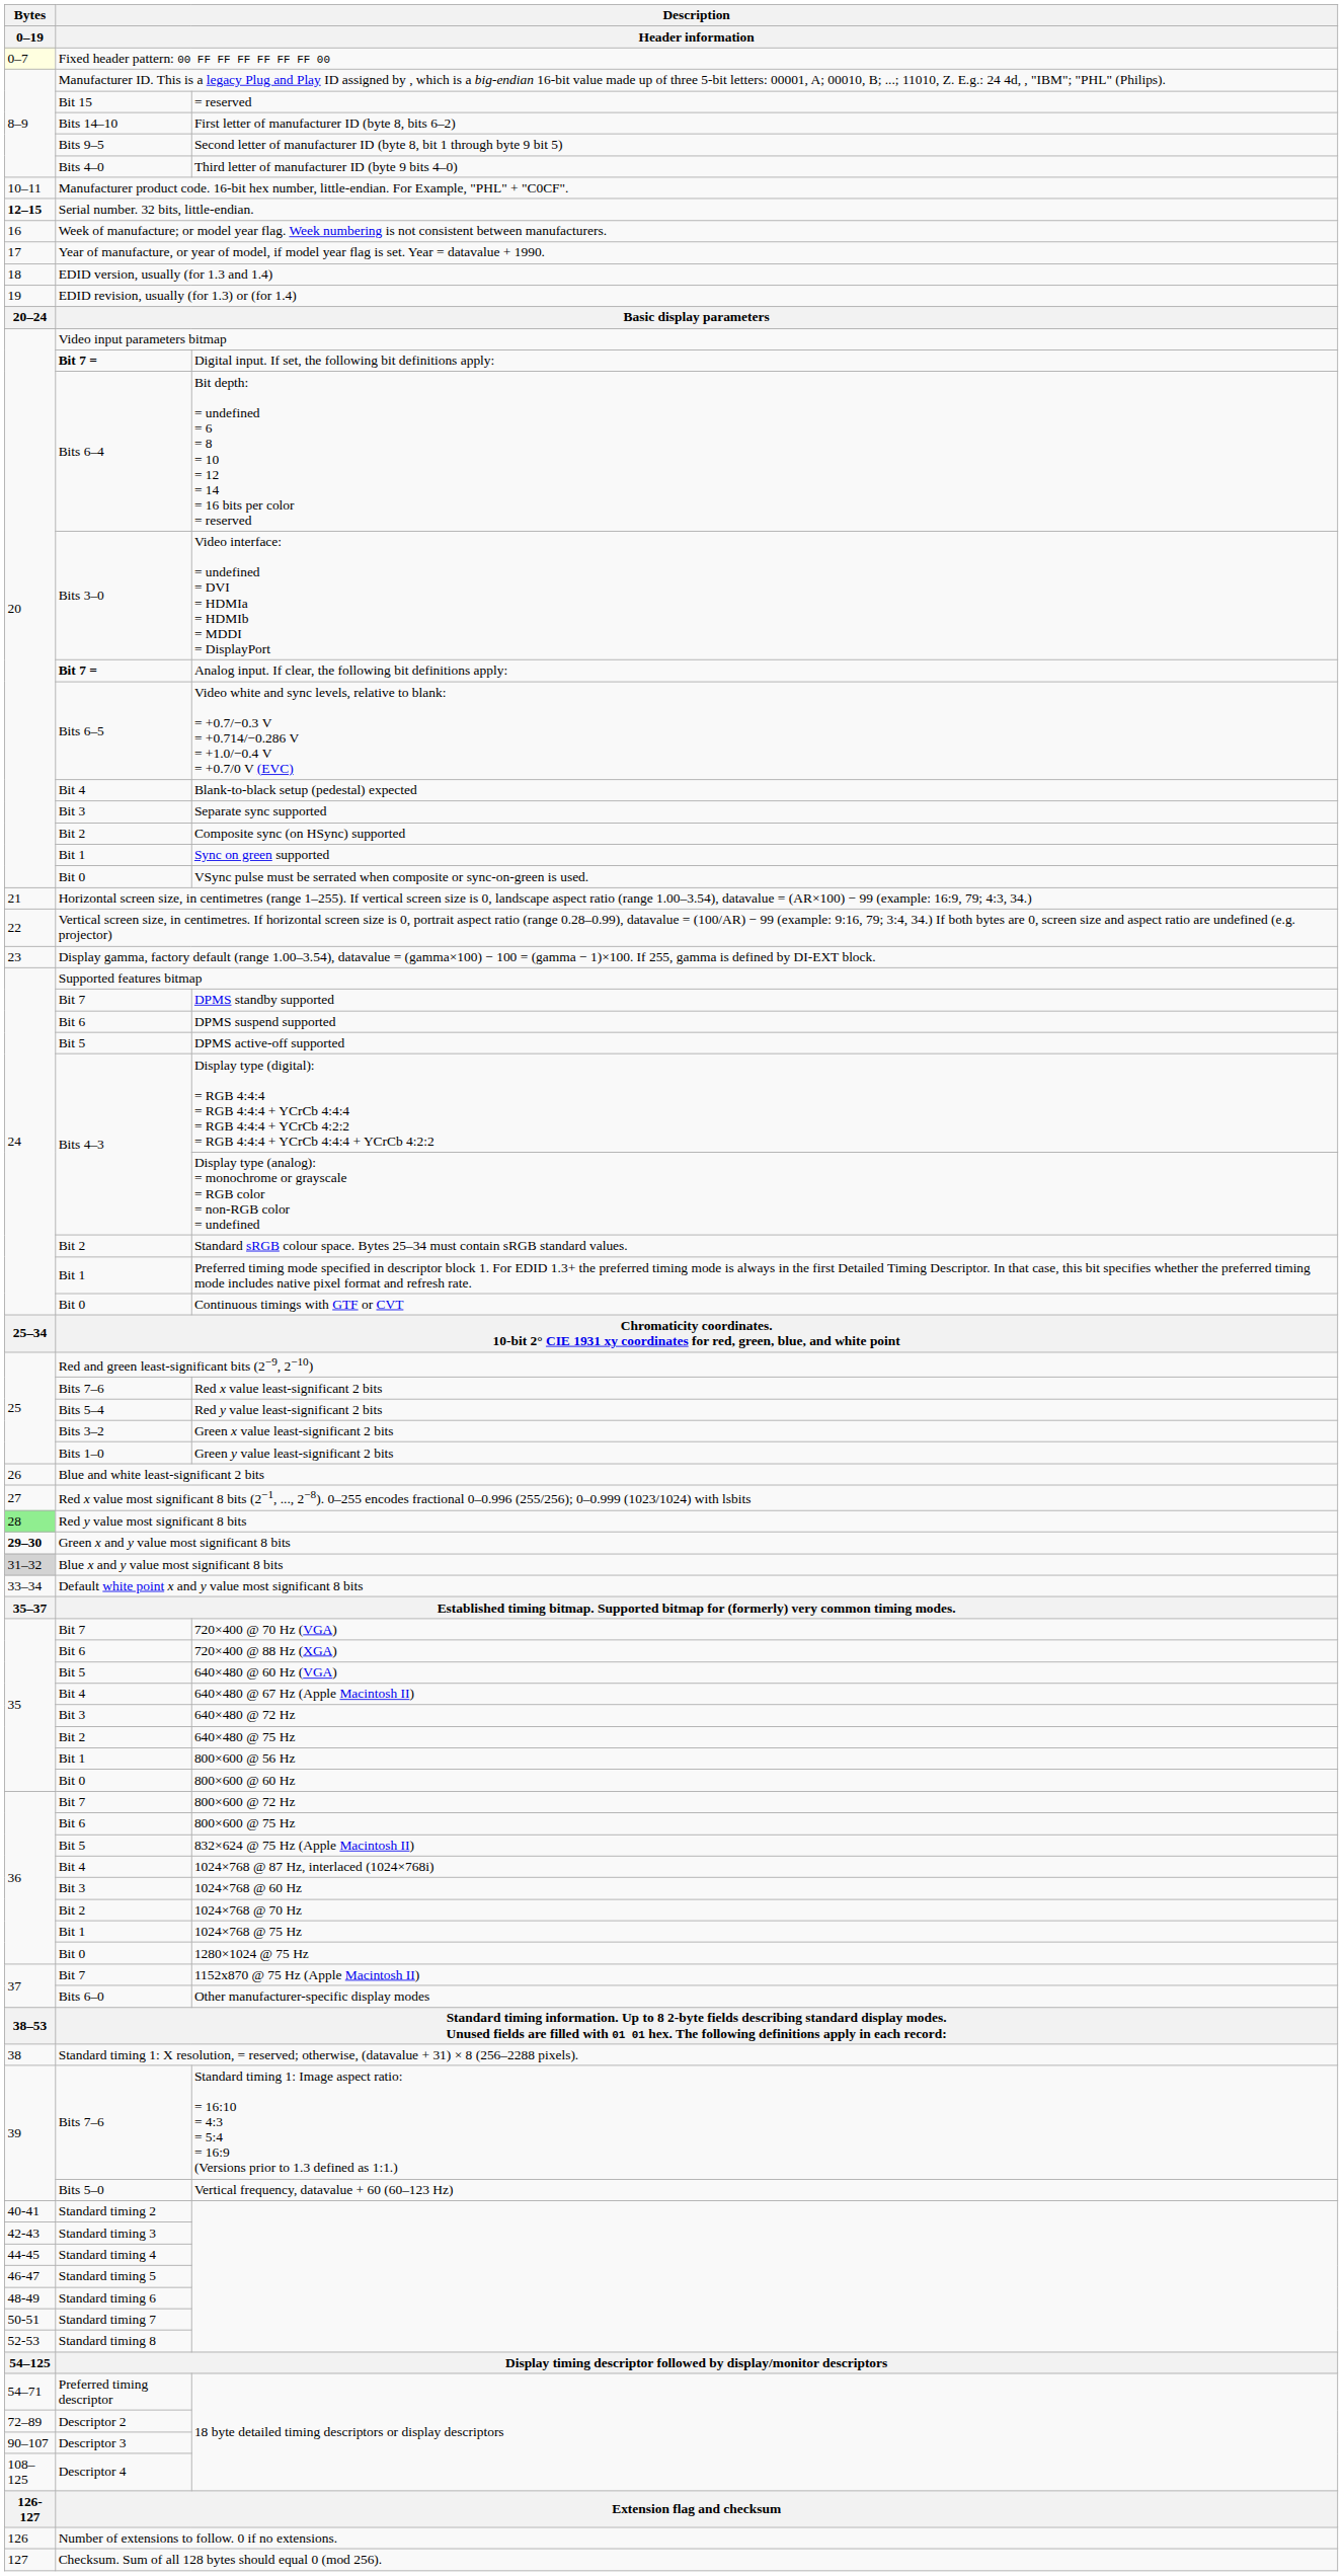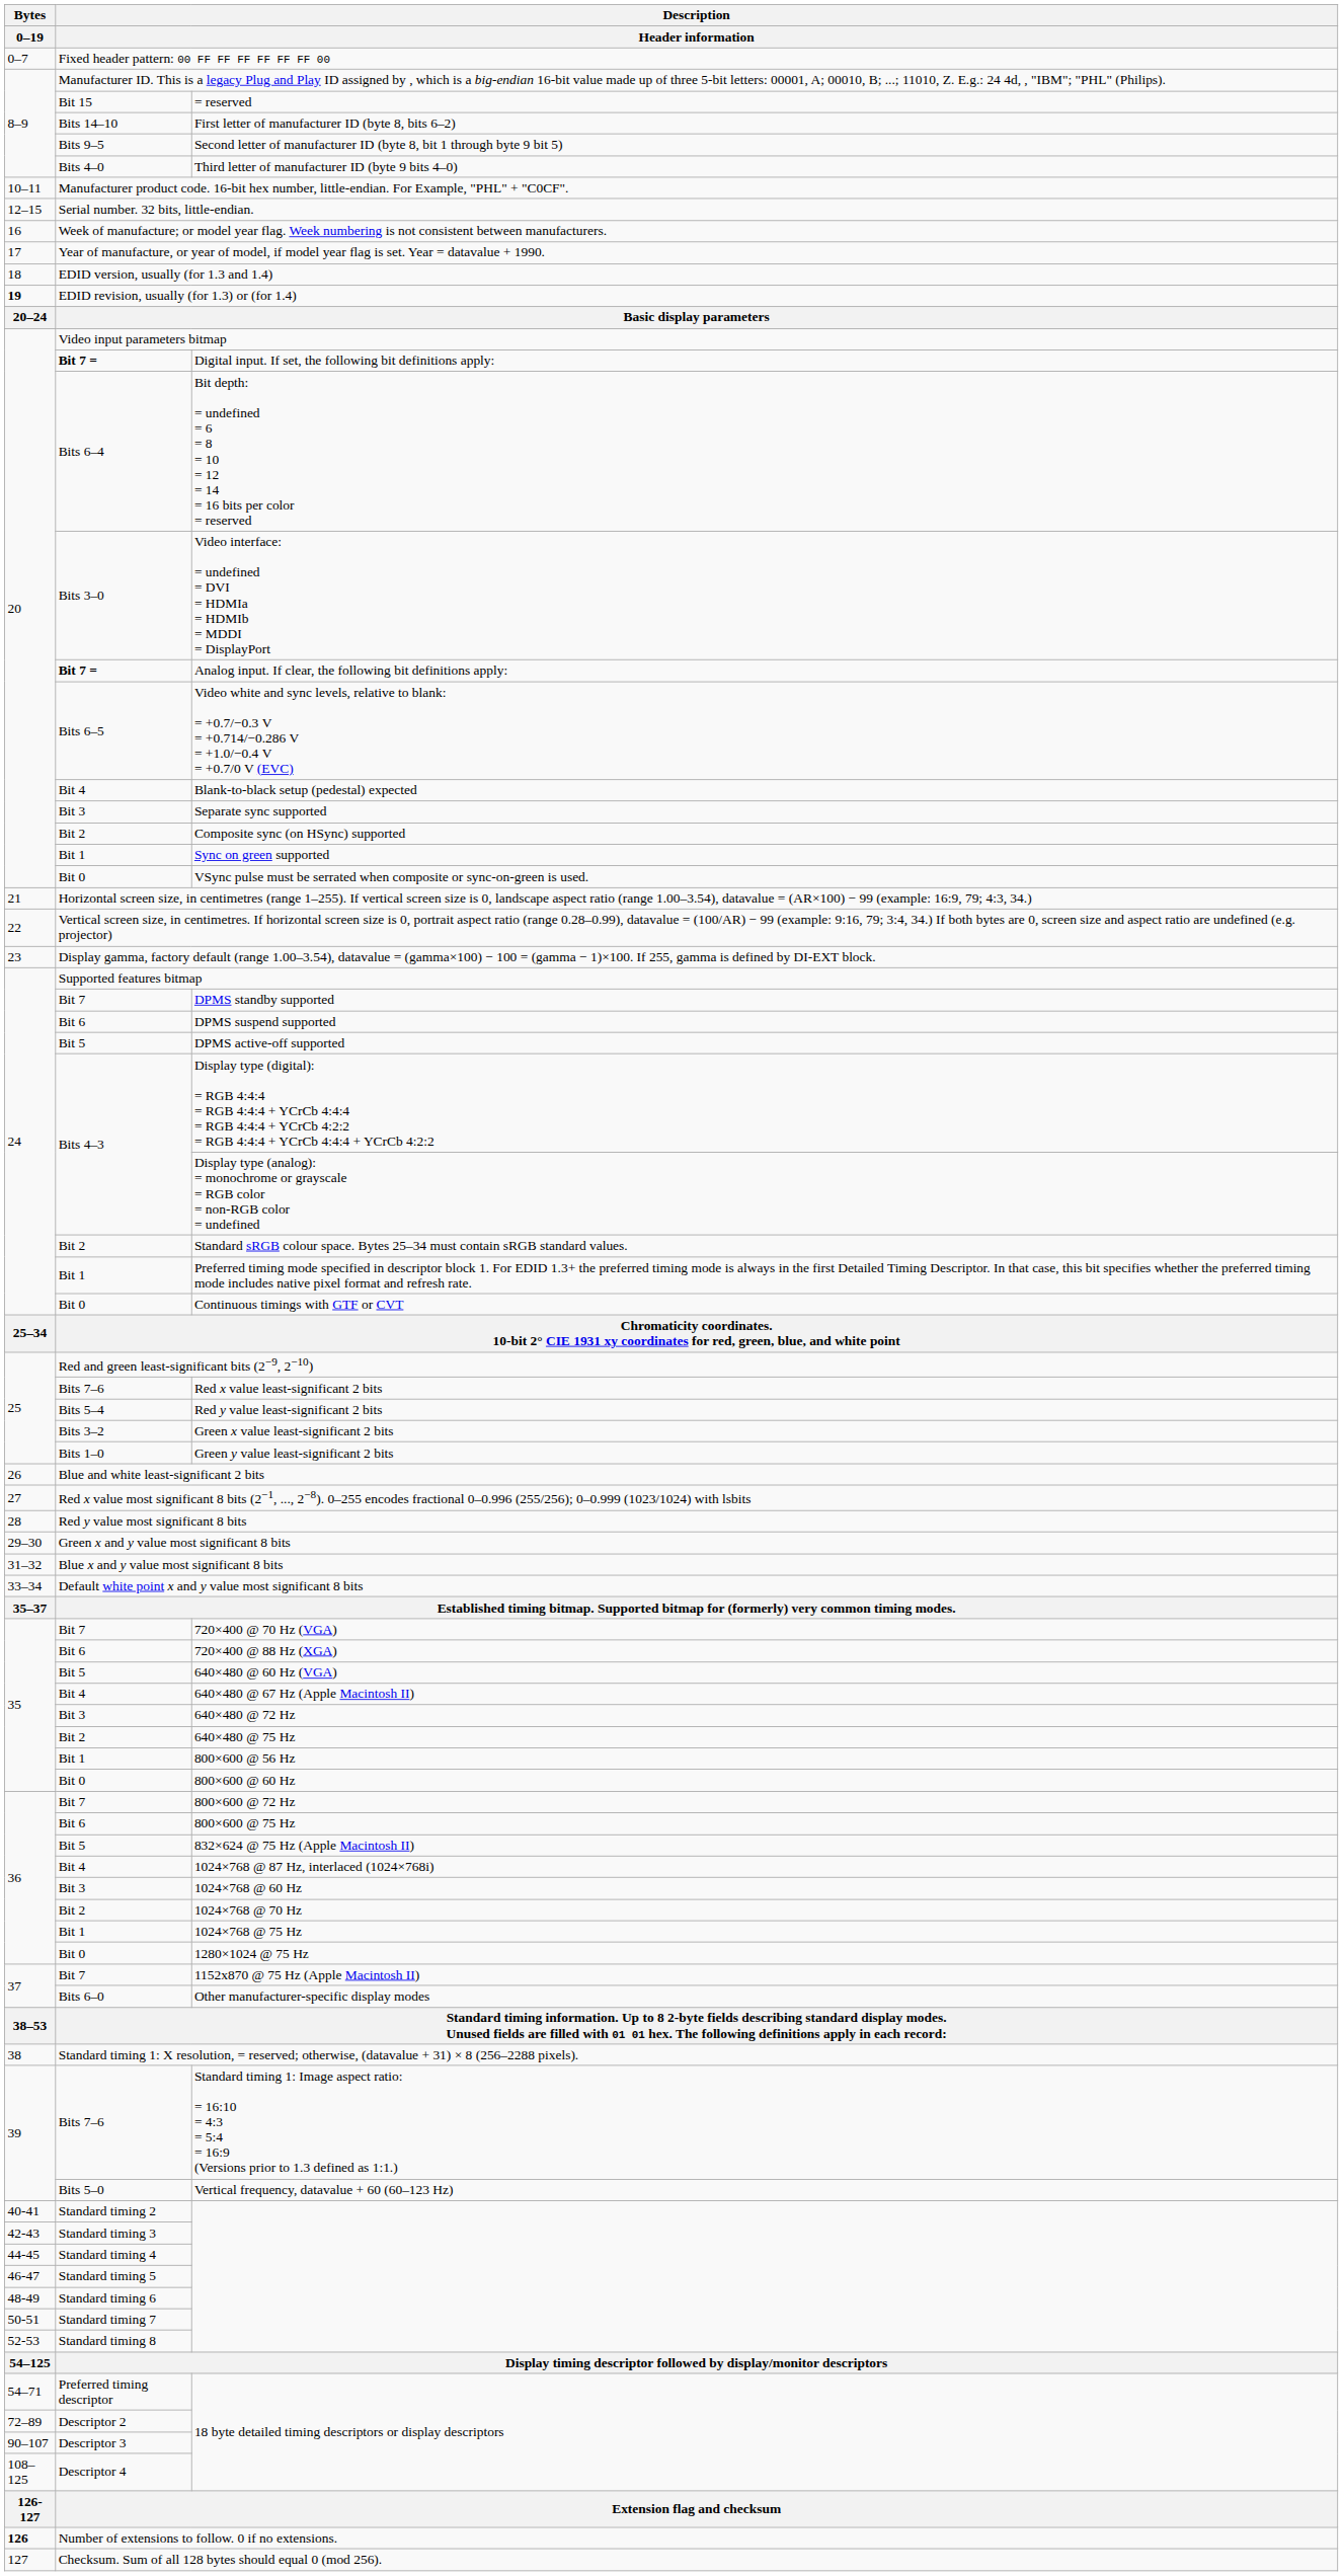Fixed header pattern: 00 FF FF FF FF FF FF 00 | Bytes / 0–19: lightyellow background -> no background
Serial number. 32 bits, little-endian. | Bytes / 0–19: bold -> normal
EDID revision, usually (for 1.3) or (for 1.4) | Bytes / 0–19: normal -> bold
Red y value most significant 8 bits | Bytes / 0–19: lightgreen background -> no background
Green x and y value most significant 8 bits | Bytes / 0–19: bold -> normal
Blue x and y value most significant 8 bits | Bytes / 0–19: lightgrey background -> no background
Number of extensions to follow. 0 if no extensions. | Bytes / 0–19: normal -> bold
